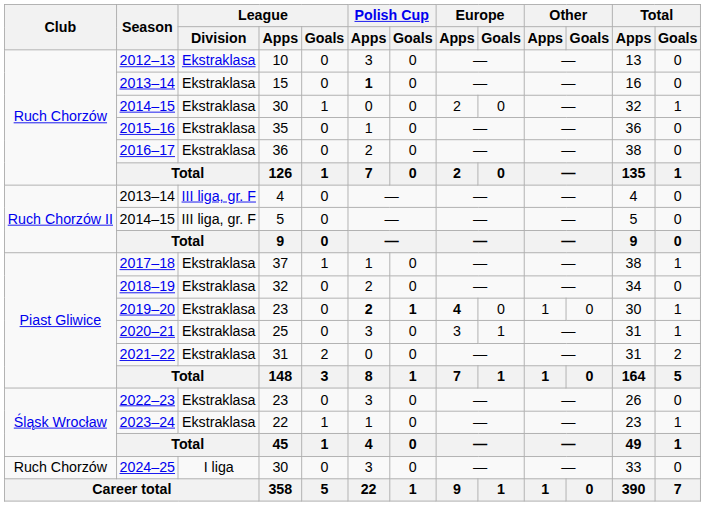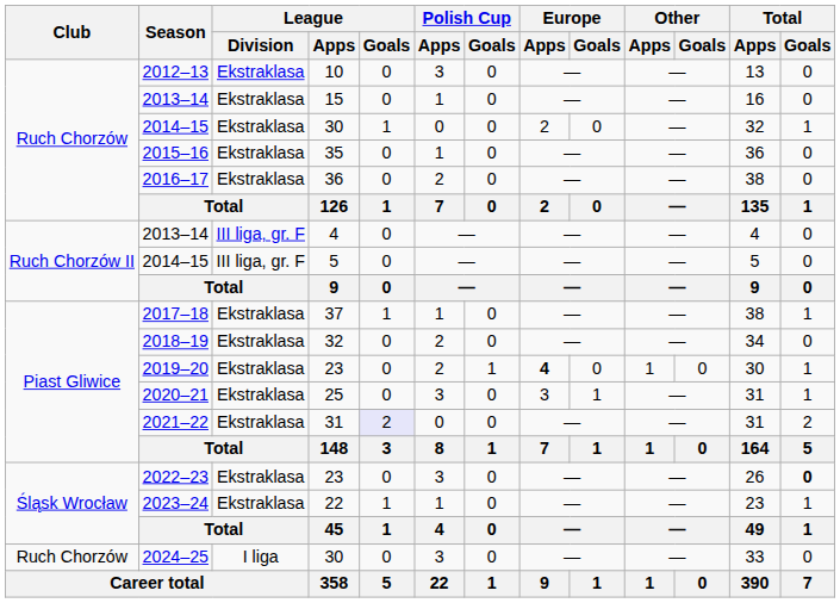2013–14 / 15 | Polish Cup / Apps: bold -> normal
2019–20 | Polish Cup / Apps: bold -> normal
2019–20 | Polish Cup / Goals: bold -> normal
2021–22 | League / Goals: no background -> lavender background
2022–23 | Total / Goals: normal -> bold
